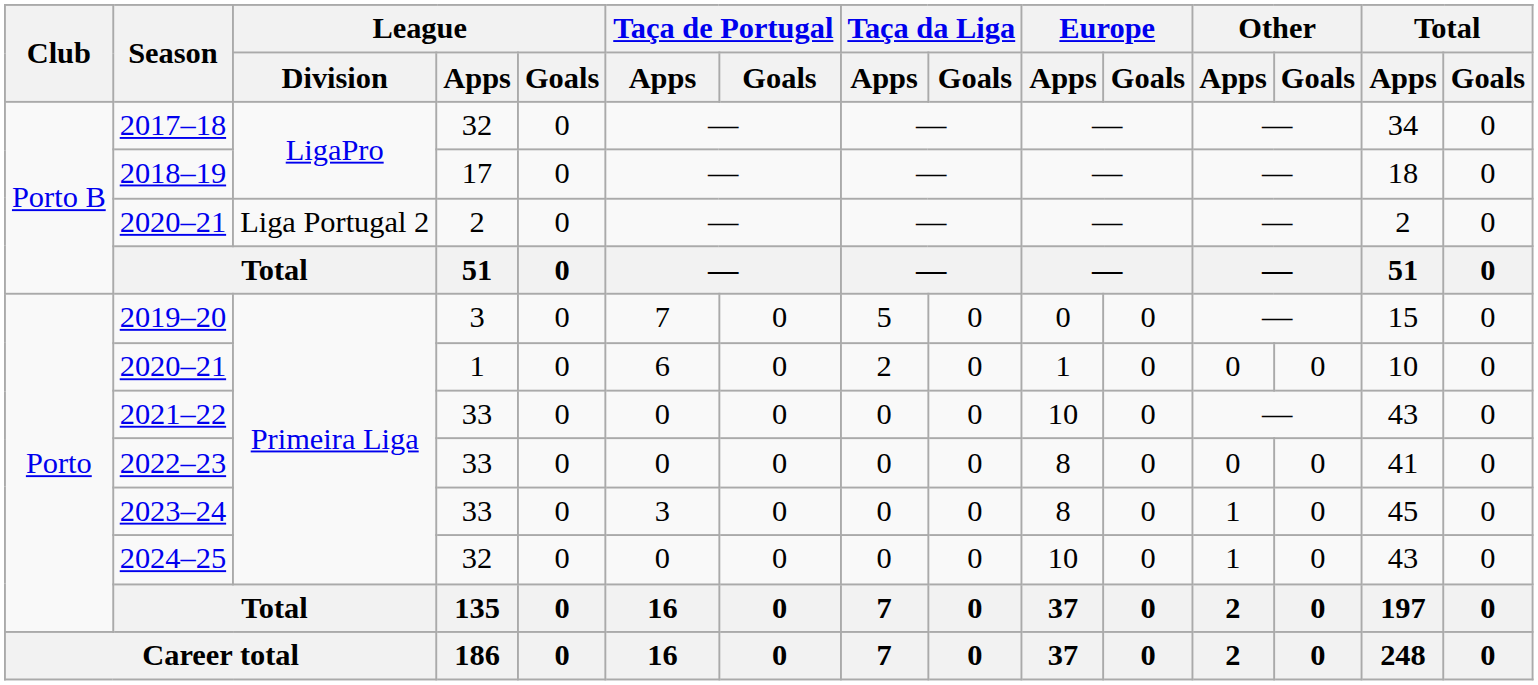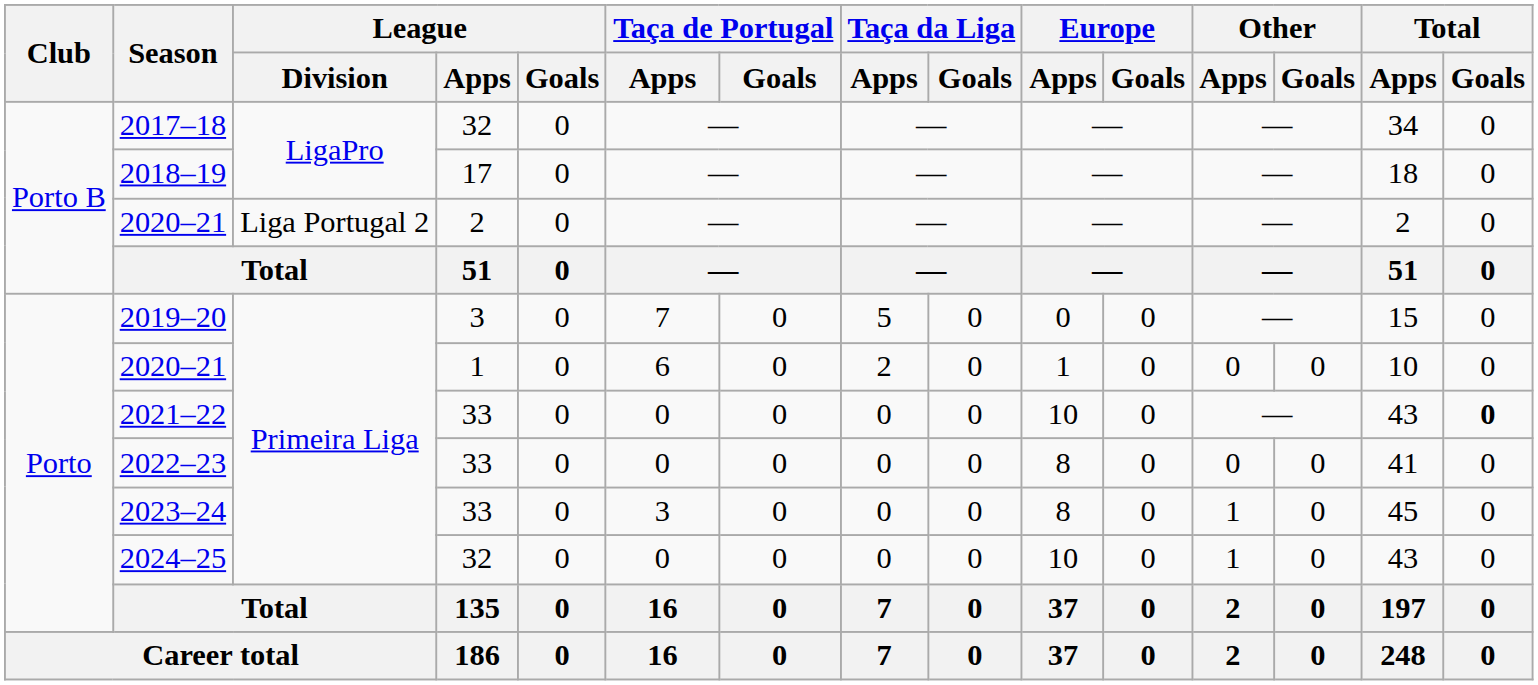2021–22 | Total / Goals: normal -> bold
